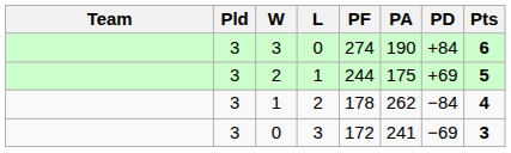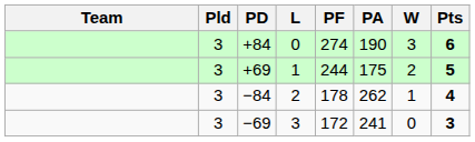columns swapped: W <-> PD
